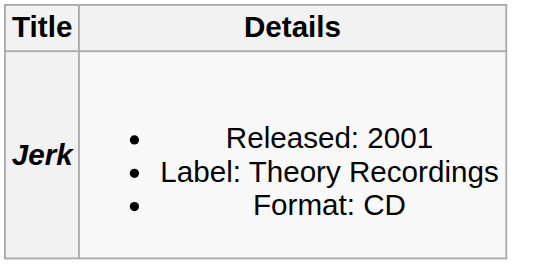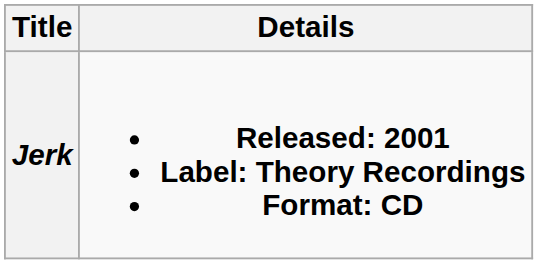Jerk | Details: normal -> bold
